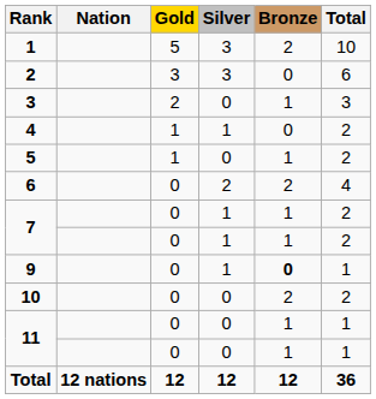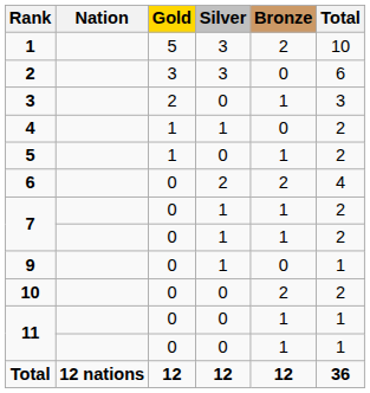9 | Bronze: bold -> normal
